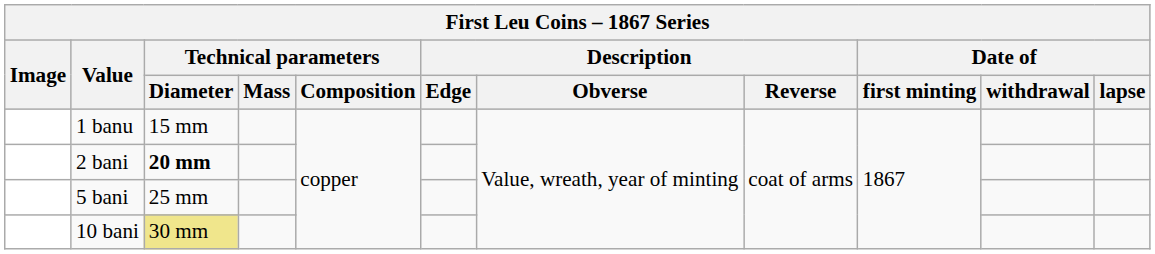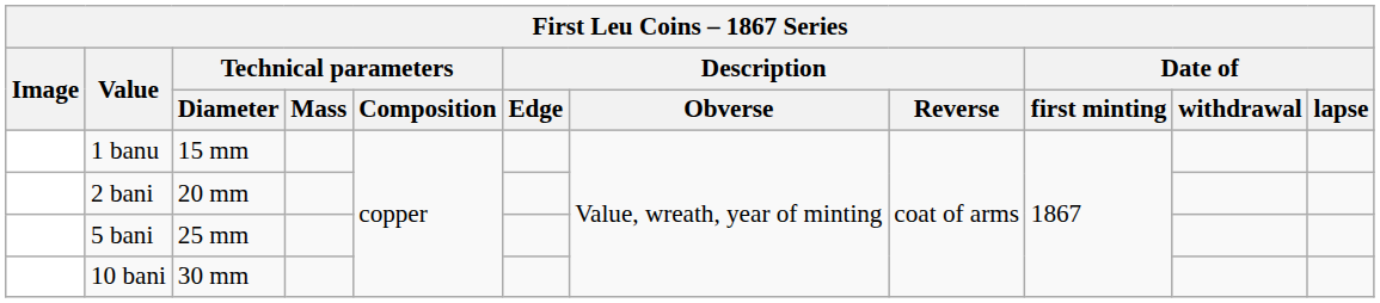2 bani | Technical parameters / Diameter: bold -> normal
10 bani | Technical parameters / Diameter: khaki background -> no background
